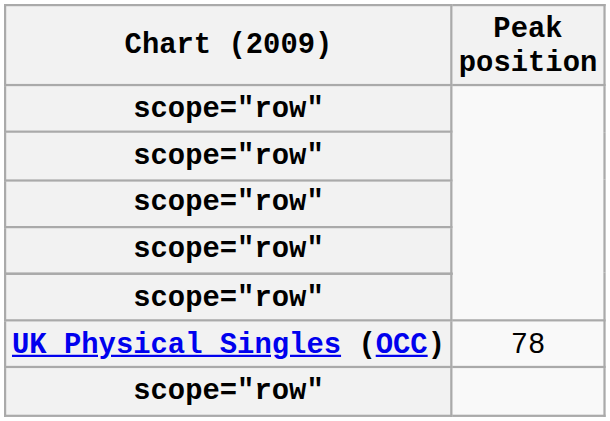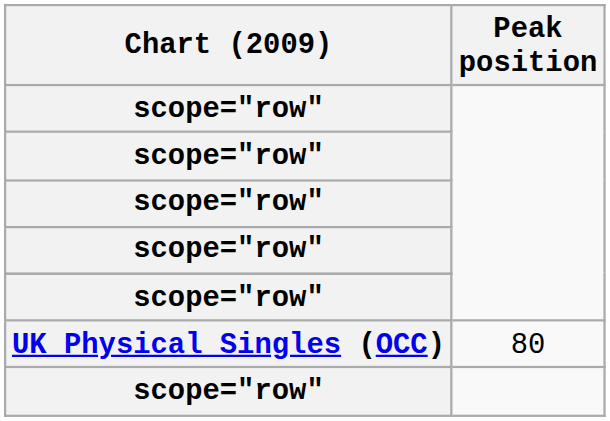UK Physical Singles (OCC) | Peak position: 78 -> 80
